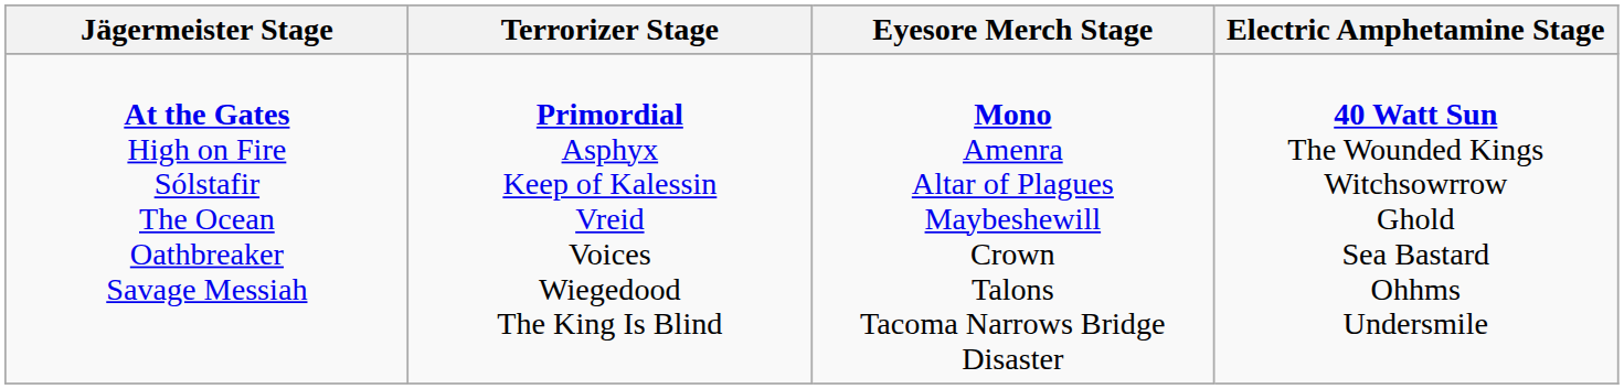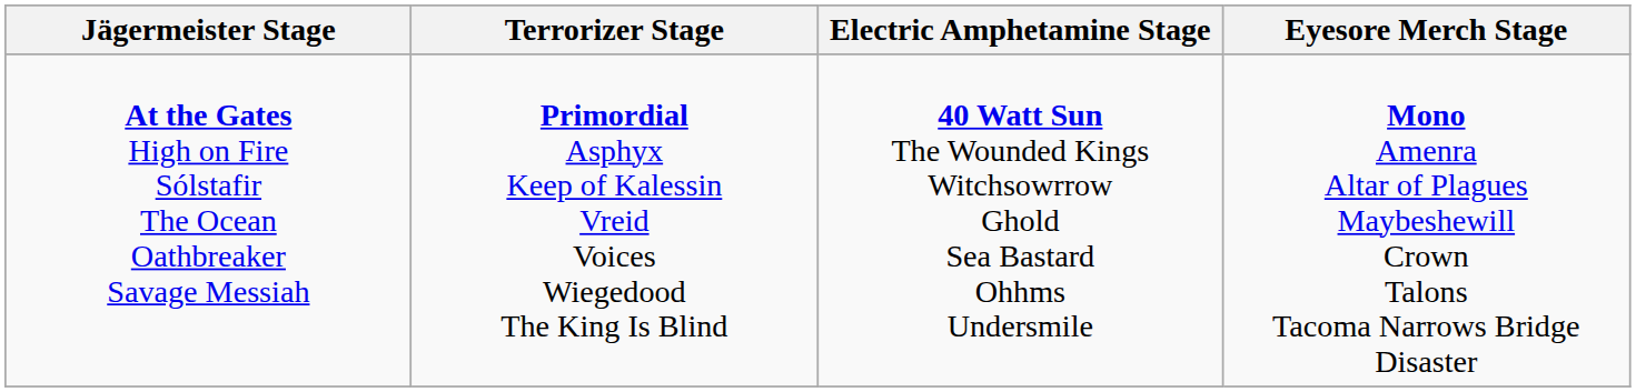columns swapped: Eyesore Merch Stage <-> Electric Amphetamine Stage
